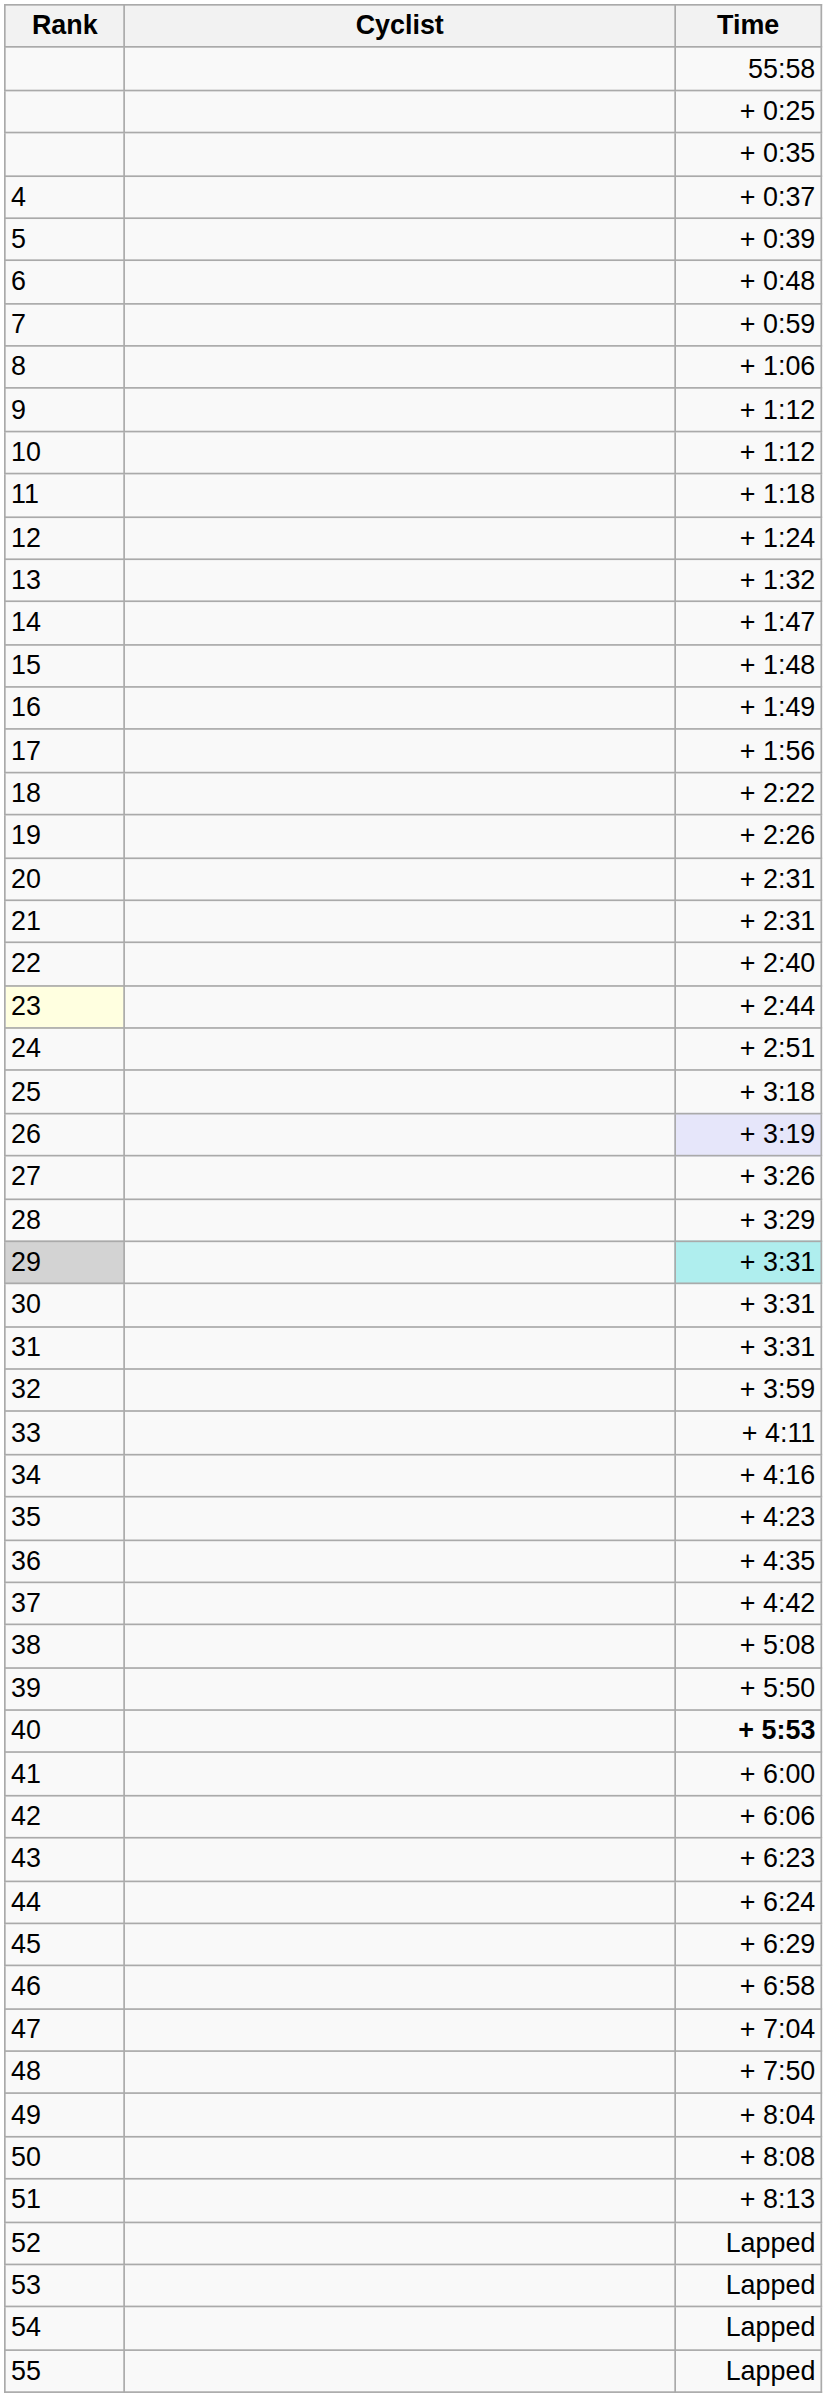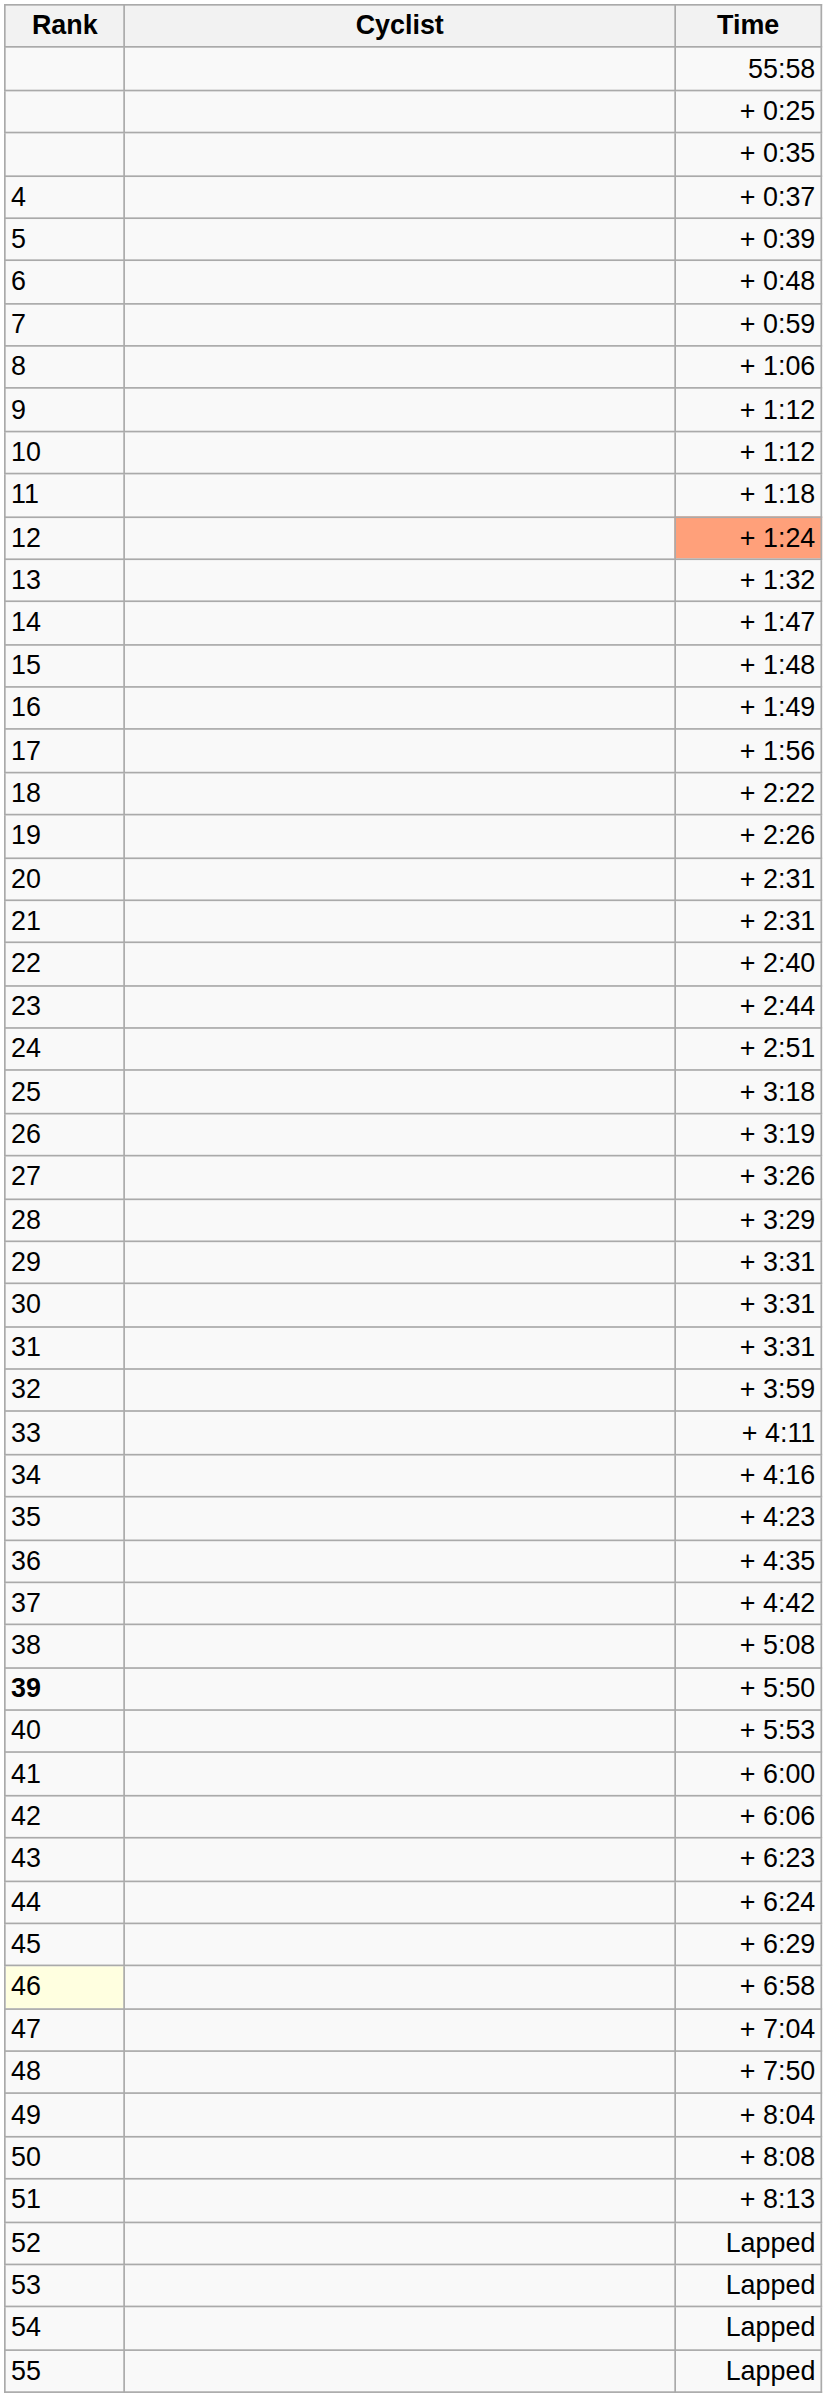12 | Time: no background -> lightsalmon background
23 | Rank: lightyellow background -> no background
26 | Time: lavender background -> no background
29 | Rank: lightgrey background -> no background
29 | Time: paleturquoise background -> no background
39 | Rank: normal -> bold
40 | Time: bold -> normal
46 | Rank: no background -> lightyellow background
